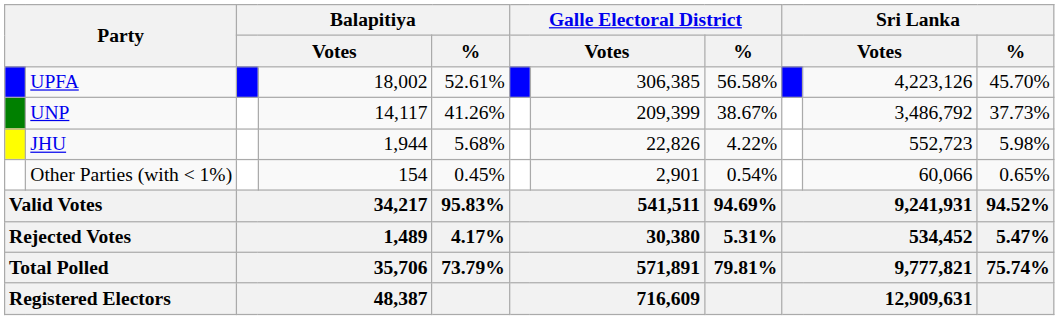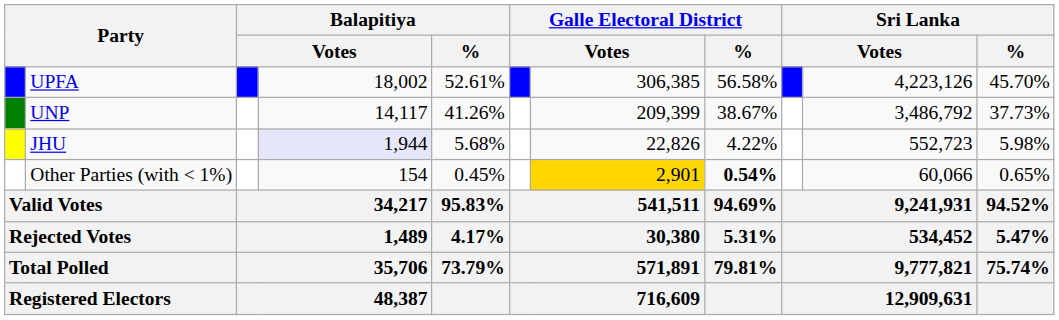JHU | column 4: no background -> lavender background
Other Parties (with < 1%) | column 7: no background -> gold background
Other Parties (with < 1%) | Galle Electoral District / %: normal -> bold
